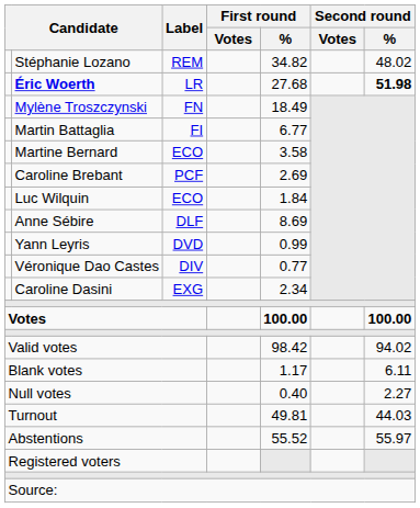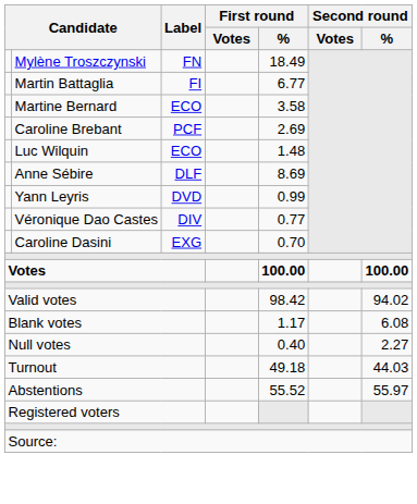- row: Stéphanie Lozano | REM | 34.82 | 48.02
- row: Éric Woerth | LR | 27.68 | 51.98
Luc Wilquin | First round / %: 1.84 -> 1.48
Caroline Dasini | First round / %: 2.34 -> 0.70
Blank votes | Second round / %: 6.11 -> 6.08
Turnout | First round / %: 49.81 -> 49.18
